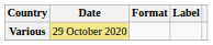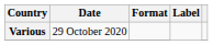Various | Date: khaki background -> no background
